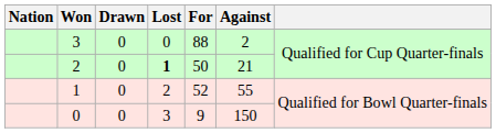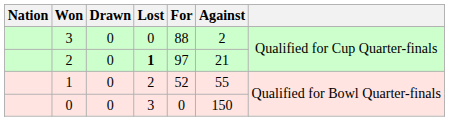row 3 | For: 50 -> 97
row 5 | For: 9 -> 0
